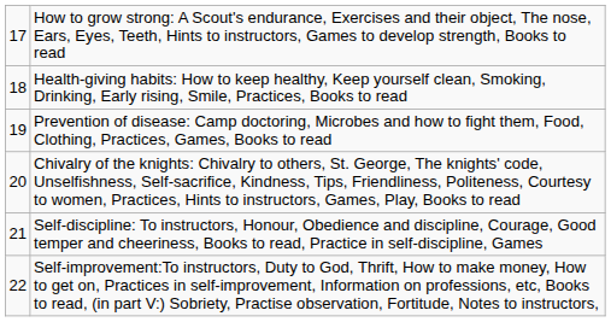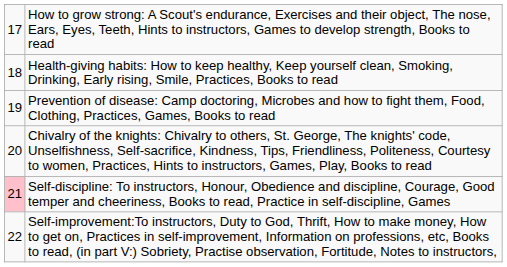row 5 | column 1: no background -> pink background
